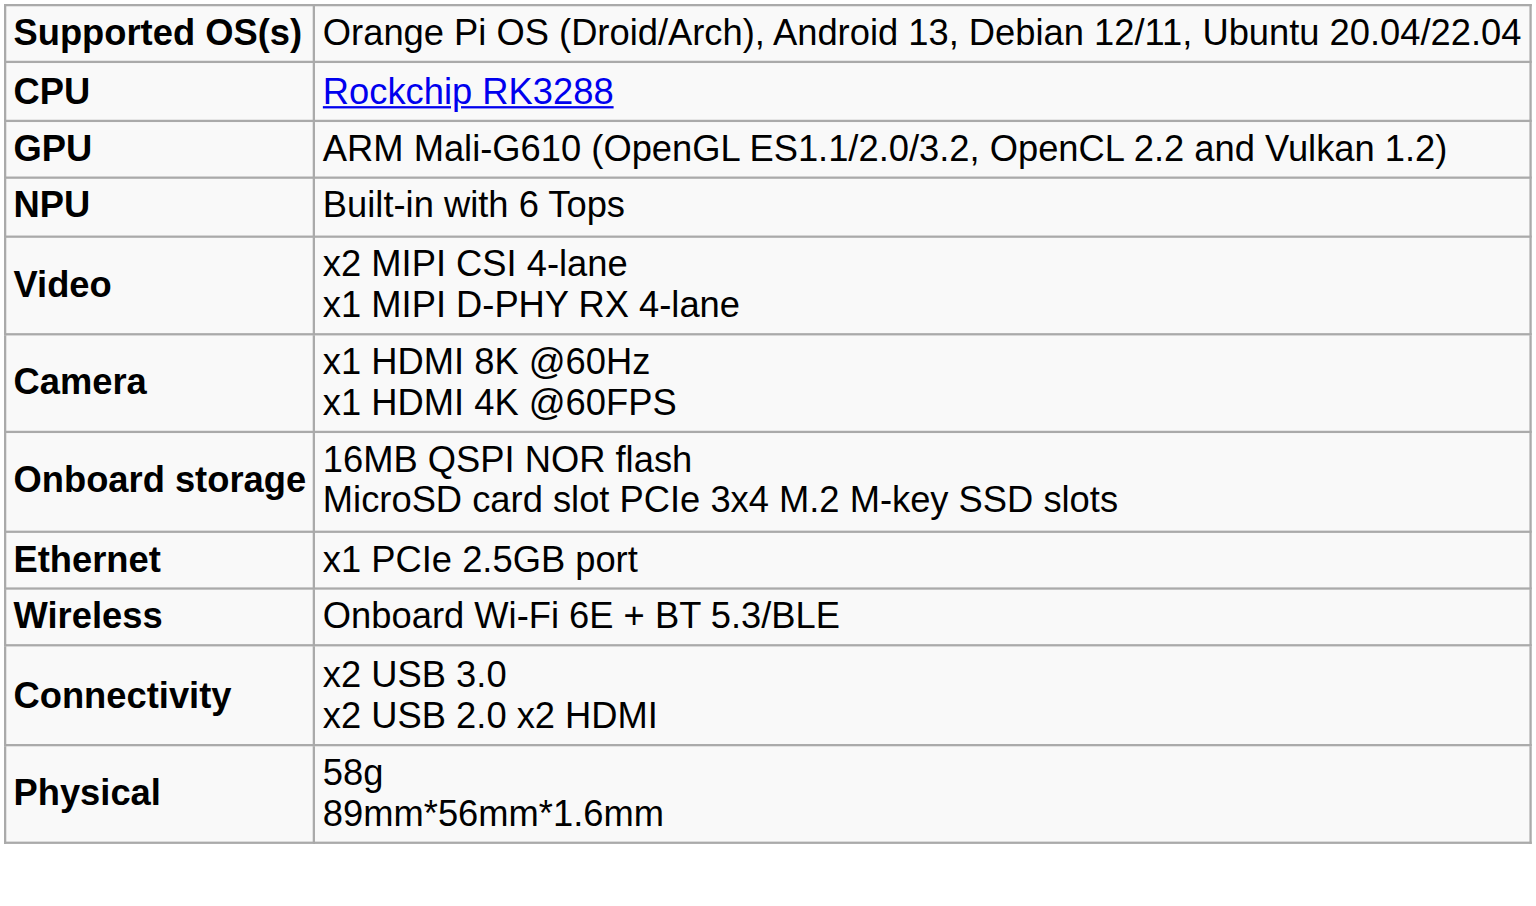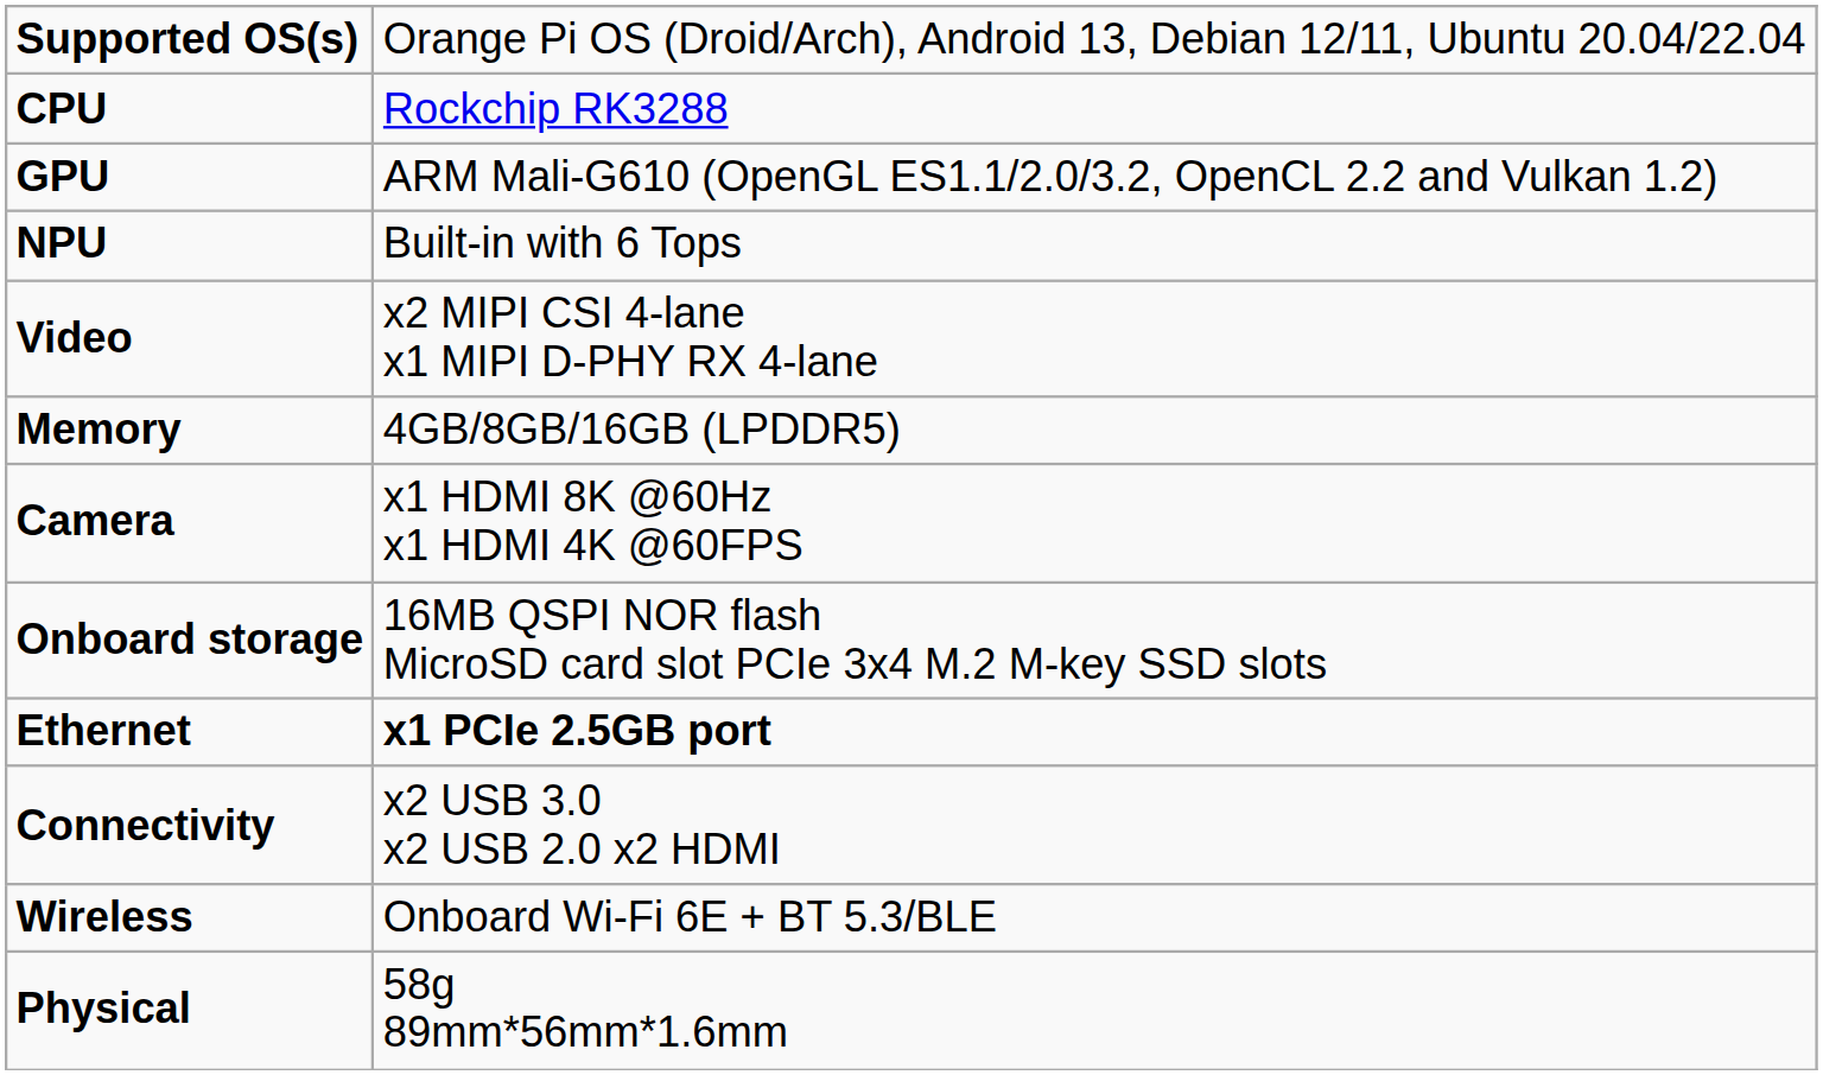+ row: Memory | 4GB/8GB/16GB (LPDDR5)
Ethernet | column 2: normal -> bold
rows swapped: Wireless <-> Connectivity
